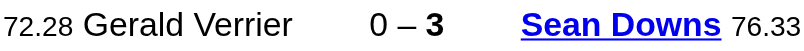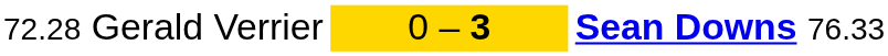72.28 Gerald Verrier | column 2: no background -> gold background
